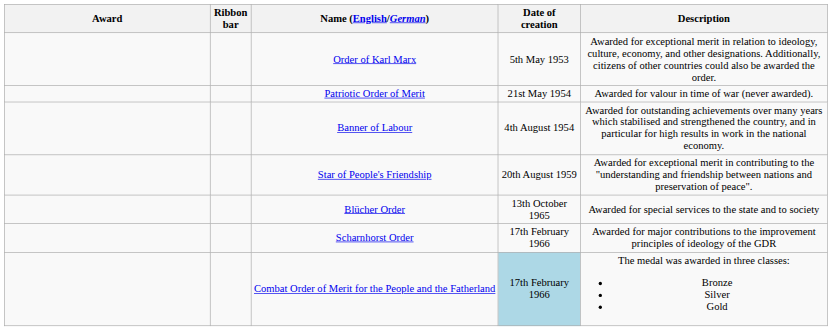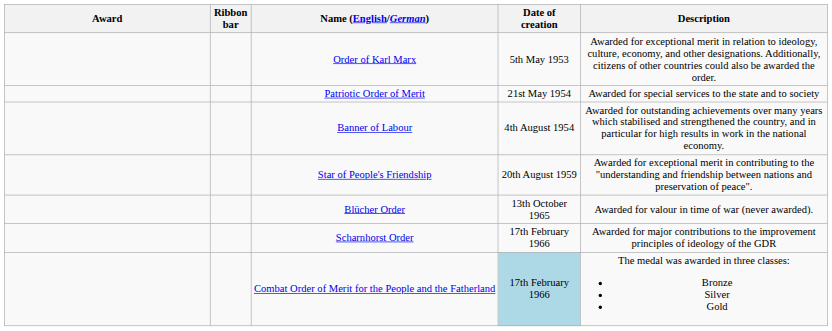Patriotic Order of Merit | Description: Awarded for valour in time of war (never awarded). -> Awarded for special services to the state and to society
Blücher Order | Description: Awarded for special services to the state and to society -> Awarded for valour in time of war (never awarded).
